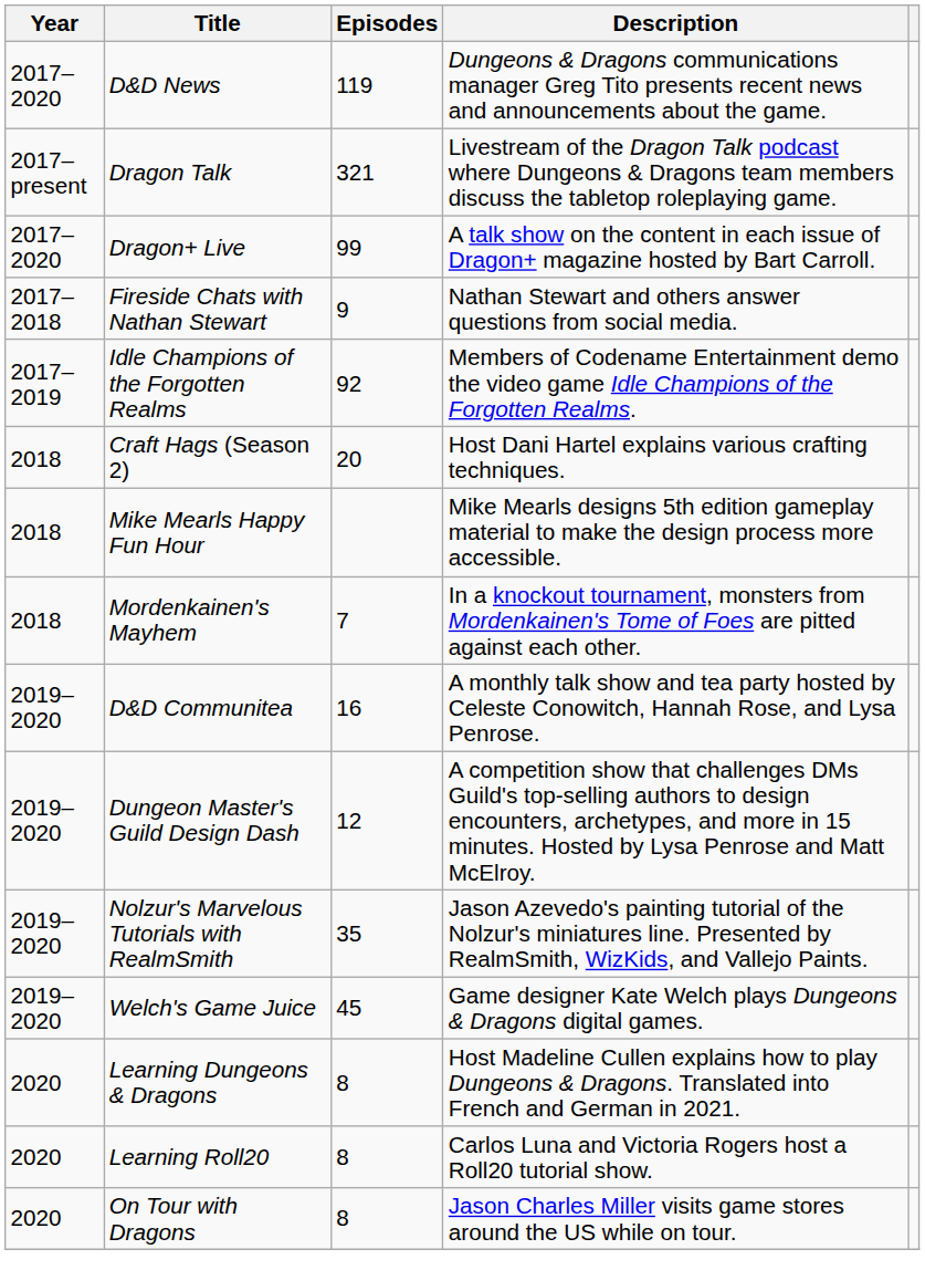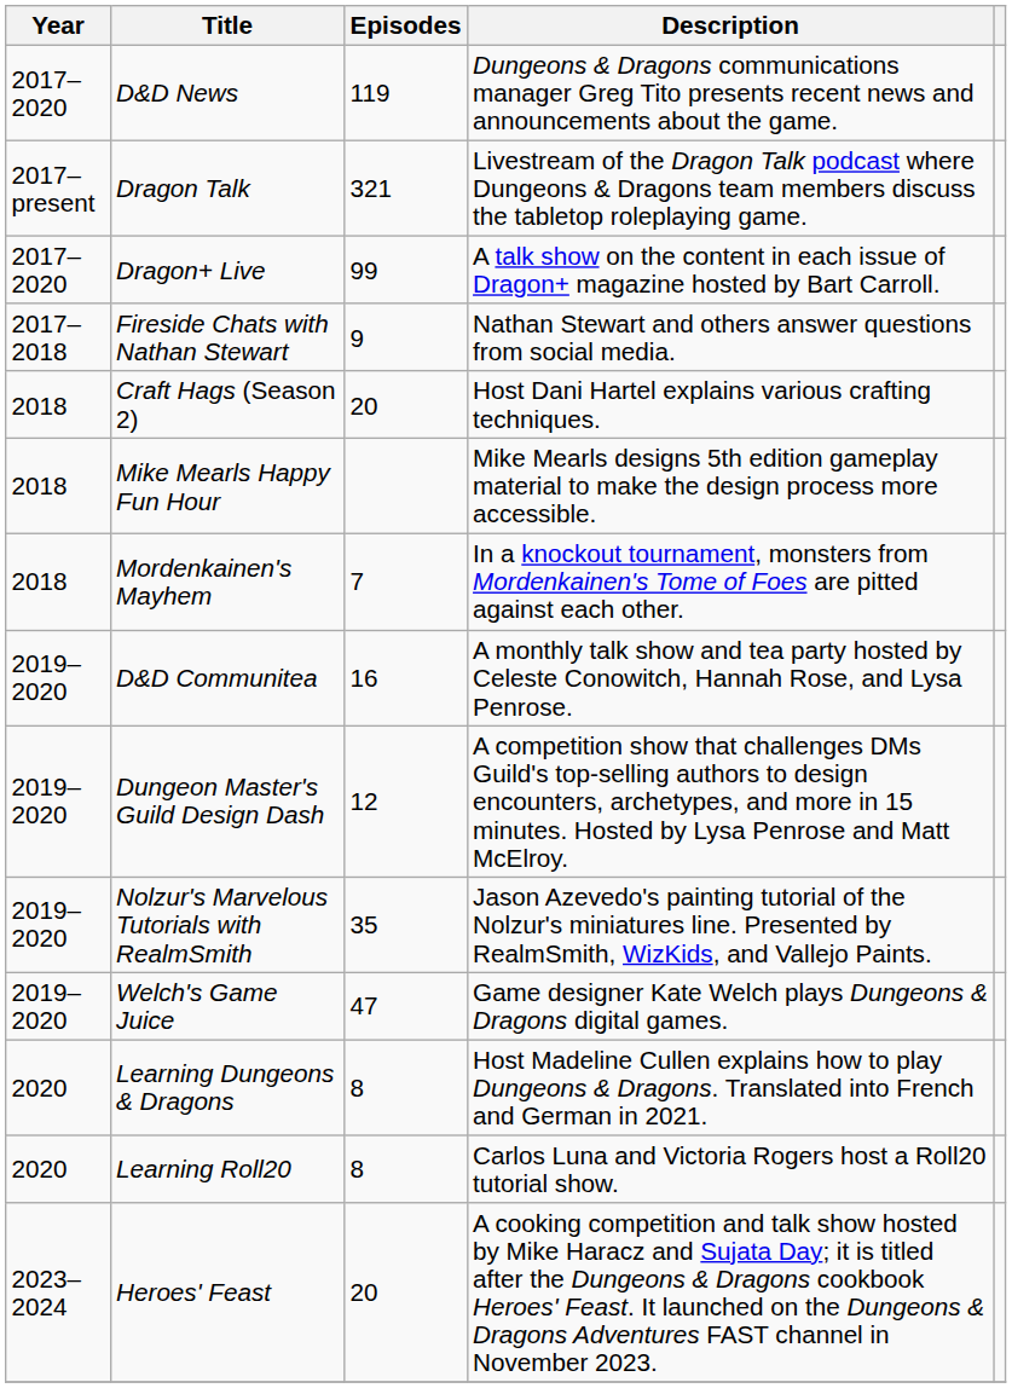- row: 2017–2019 | Idle Champions of the Forgotten Realms | 92 | Members of Codename Entertainment demo the video game Idle Champions of the Forgotten Realms.
Welch's Game Juice | Episodes: 45 -> 47
- row: 2020 | On Tour with Dragons | 8 | Jason Charles Miller visits game stores around the US while on tour.
+ row: 2023–2024 | Heroes' Feast | 20 | A cooking competition and talk show hosted by Mike Haracz and Sujata Day; it is titled after the Dungeons & Dragons cookbook Heroes' Feast. It launched on the Dungeons & Dragons Adventures FAST channel in November 2023.
